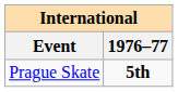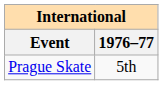Prague Skate | 1976–77: bold -> normal
